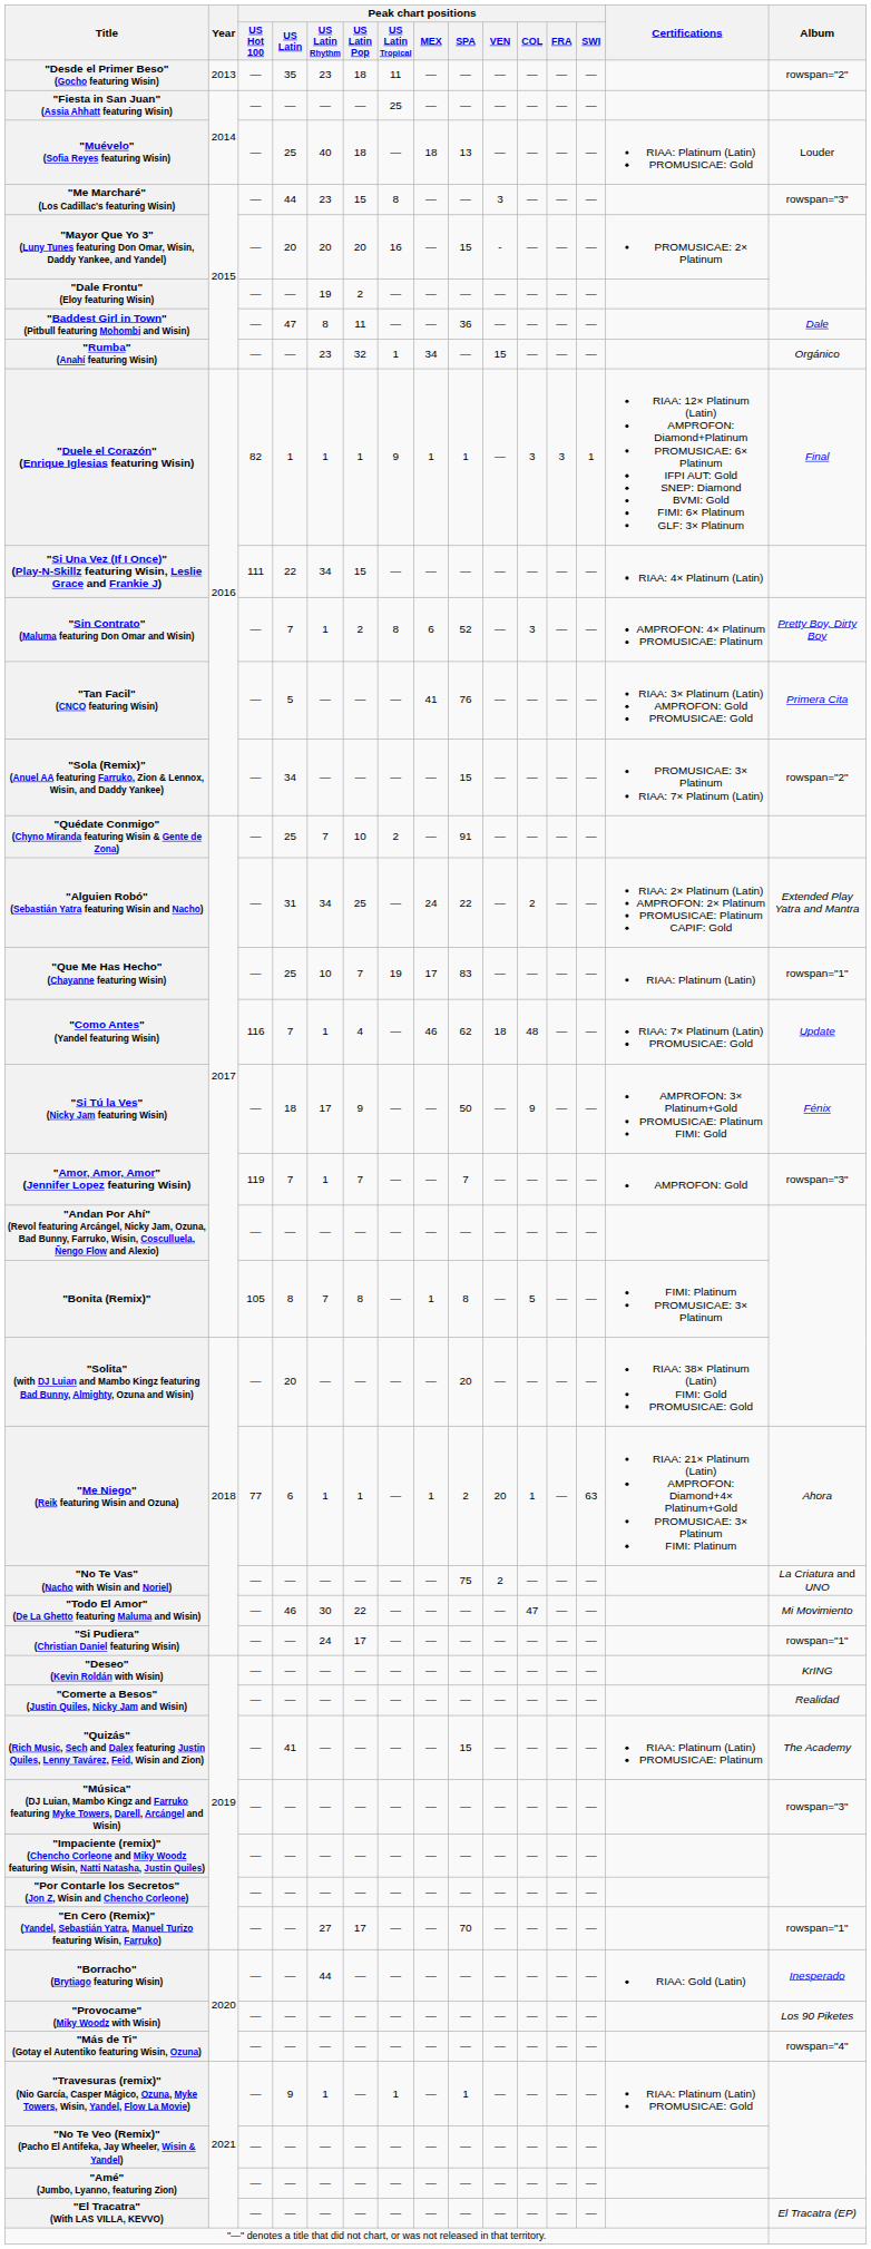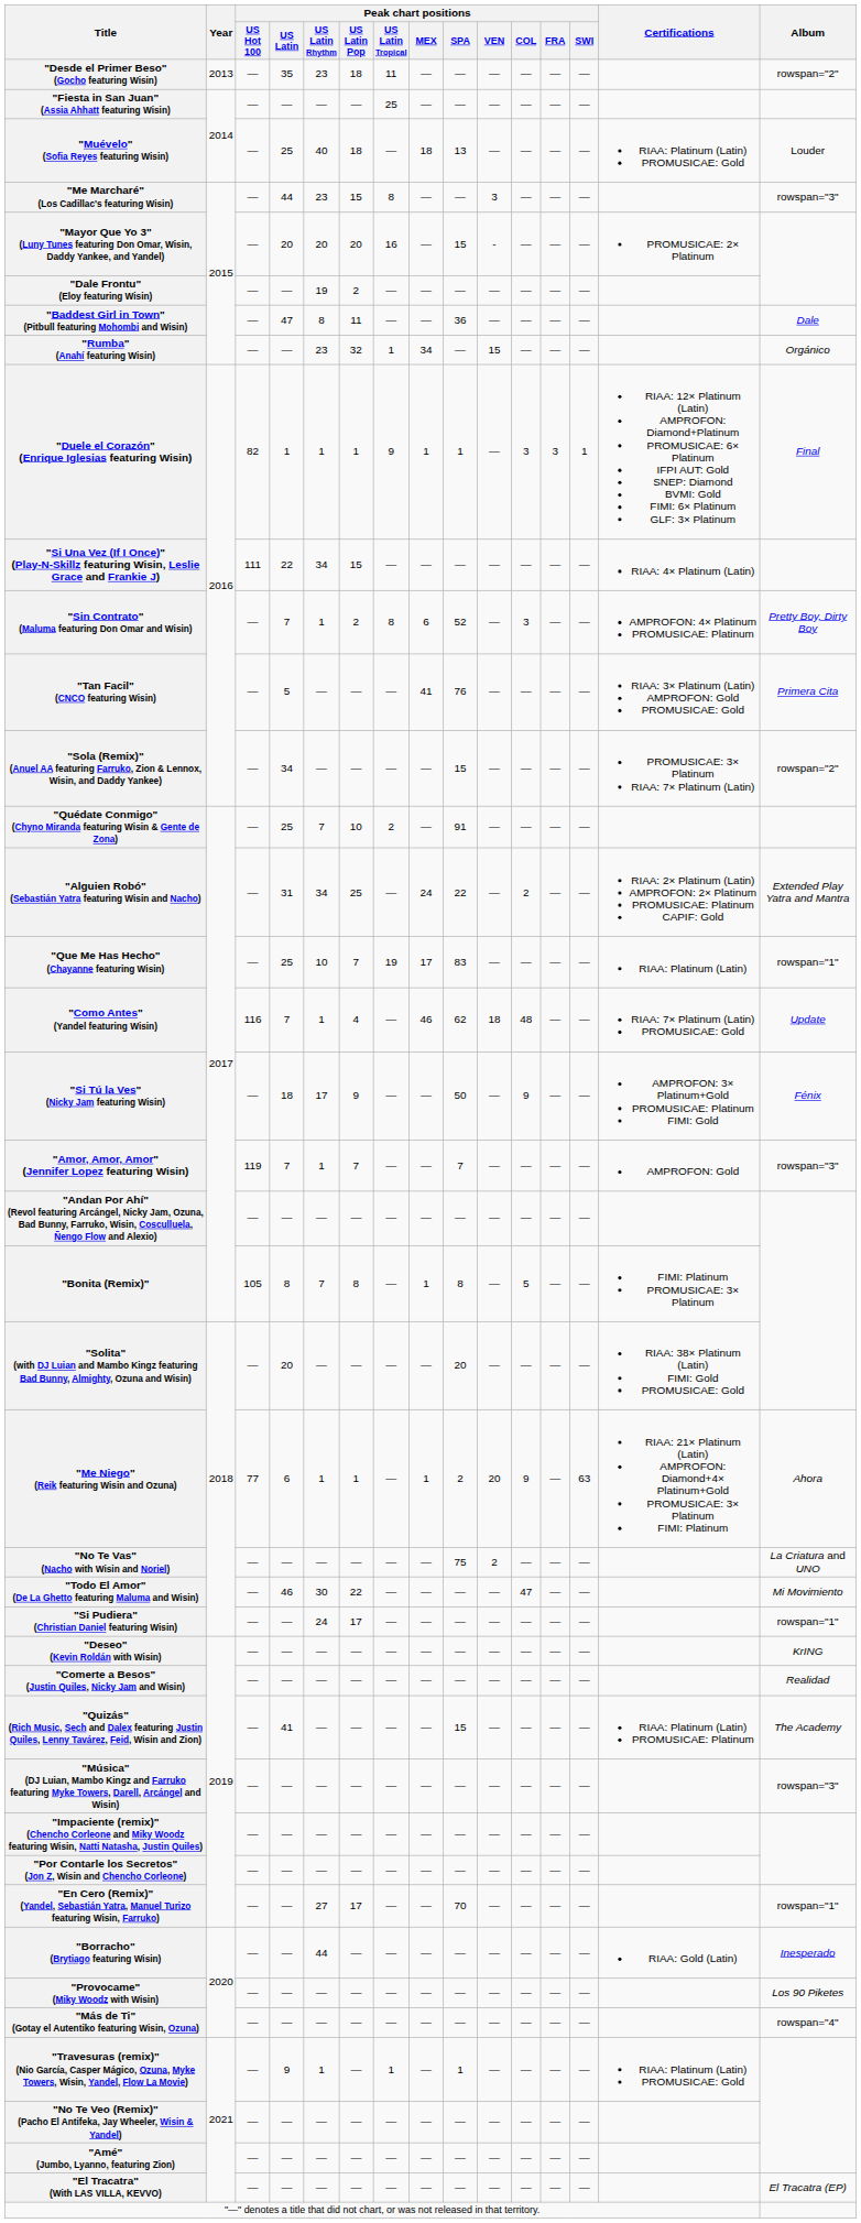"Me Niego" (Reik featuring Wisin and Ozuna) | Peak chart positions / COL: 1 -> 9
